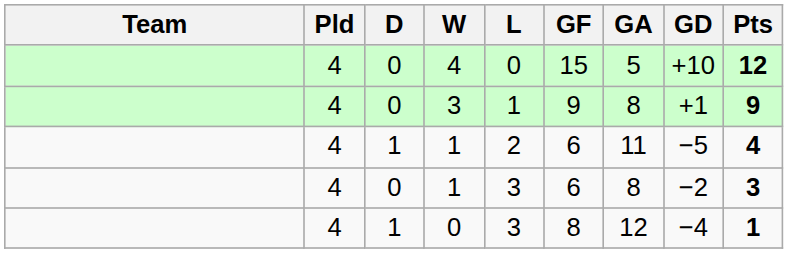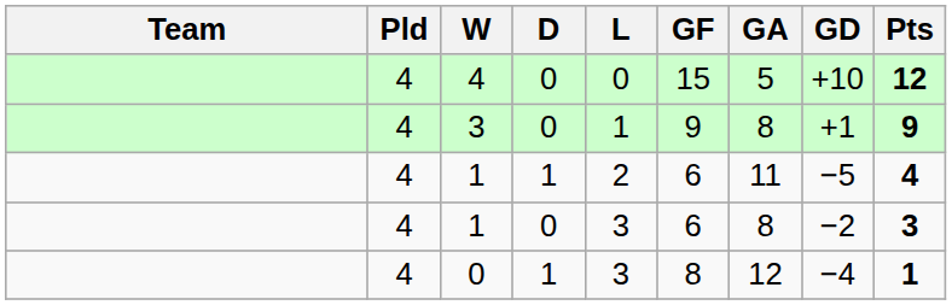columns swapped: W <-> D
